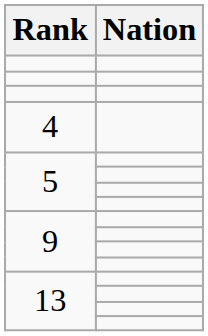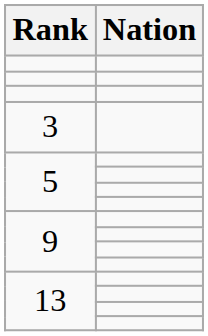row 5 | Rank: 4 -> 3
